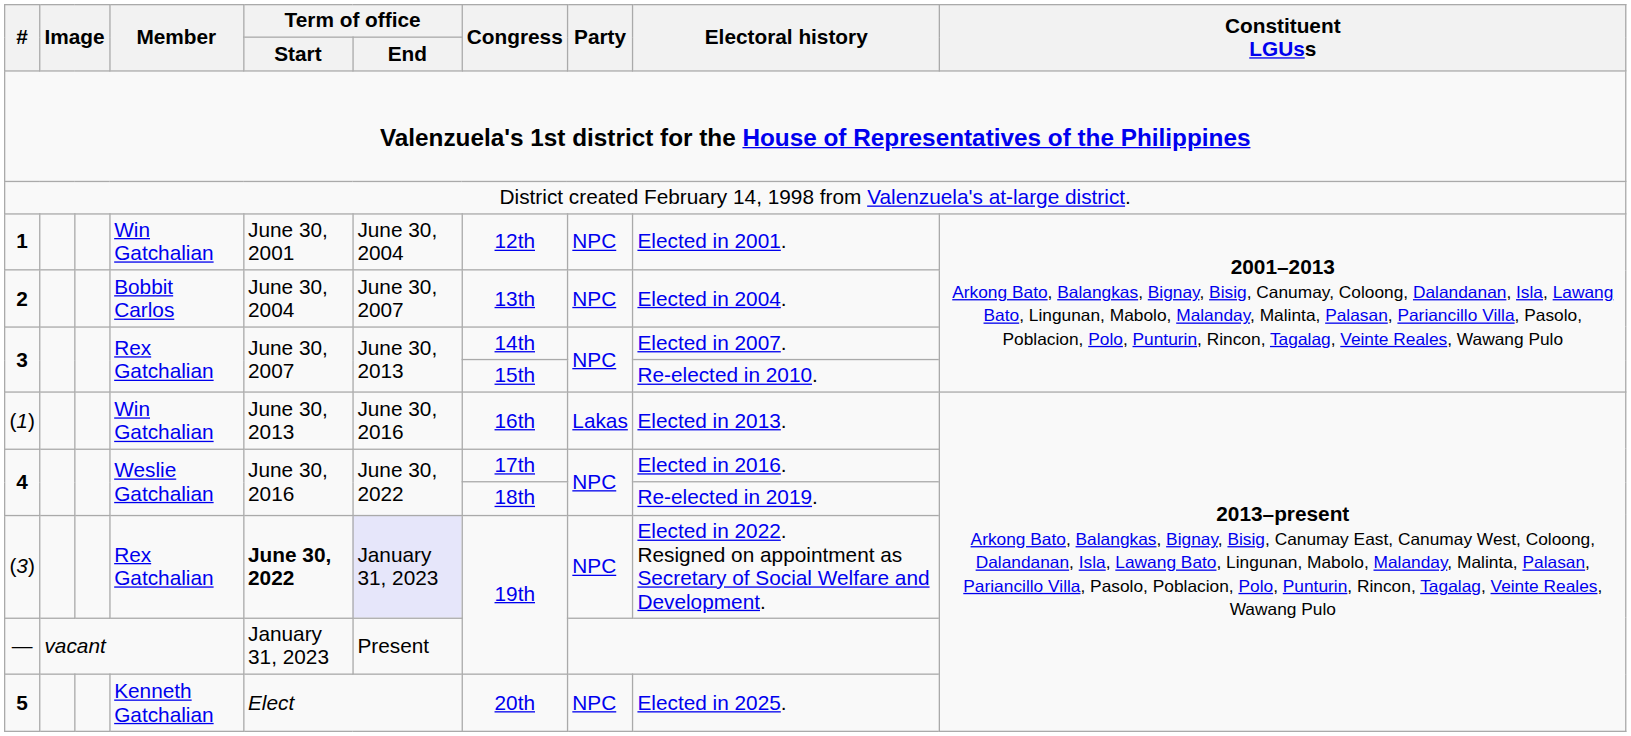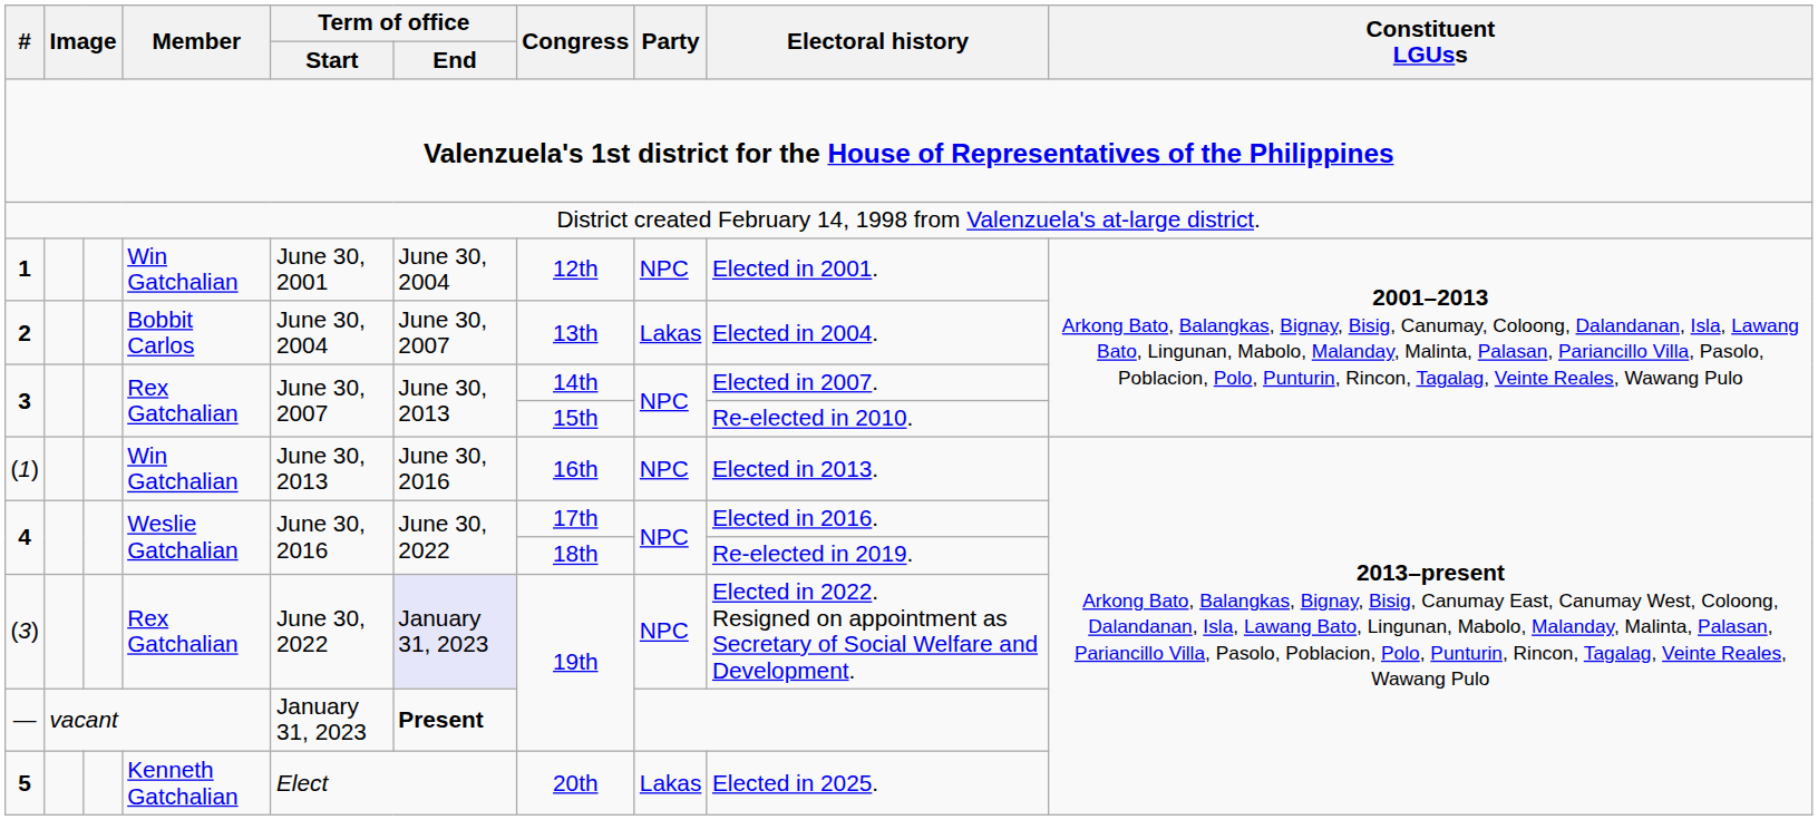2 | Party: NPC -> Lakas
(1) | Party: Lakas -> NPC
(3) | Term of office / Start: bold -> normal
— | Term of office / End: normal -> bold
5 | Party: NPC -> Lakas
